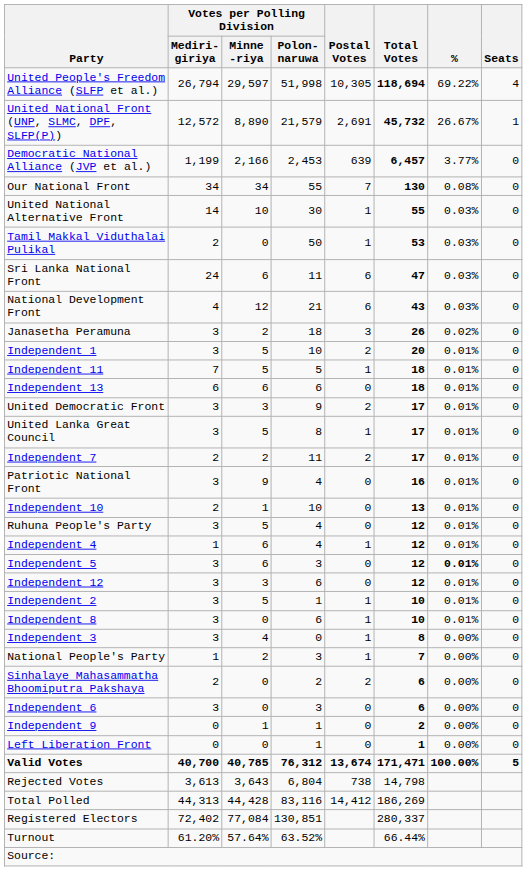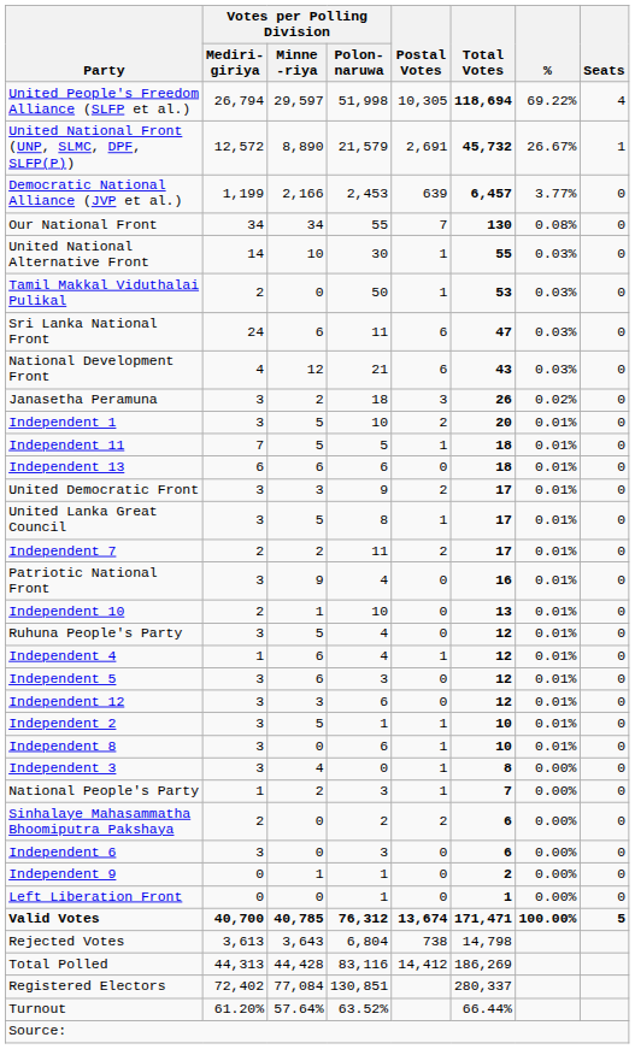Independent 5 | %: bold -> normal
